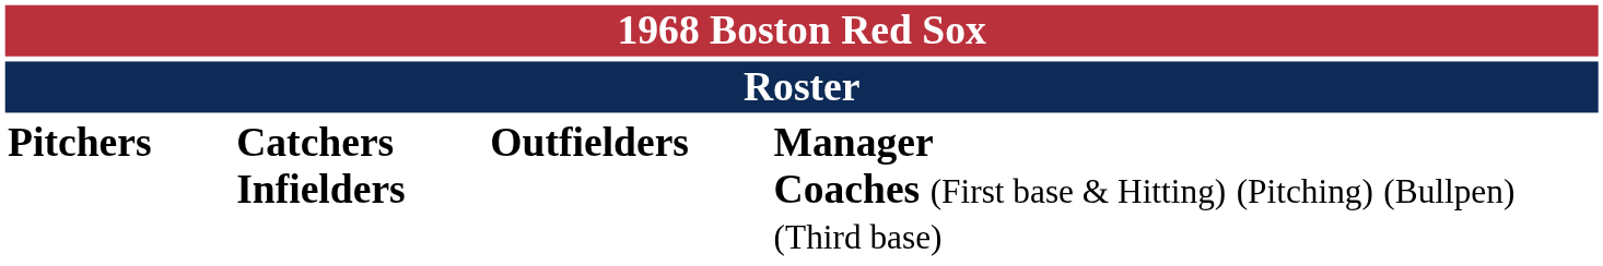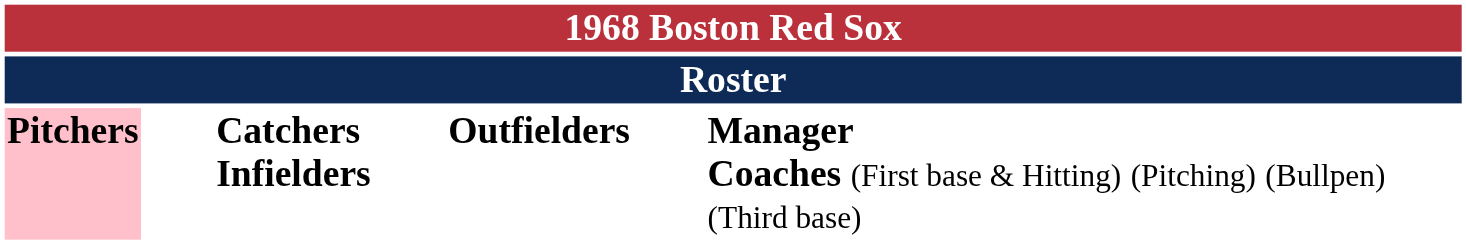Pitchers | column 1: no background -> pink background
